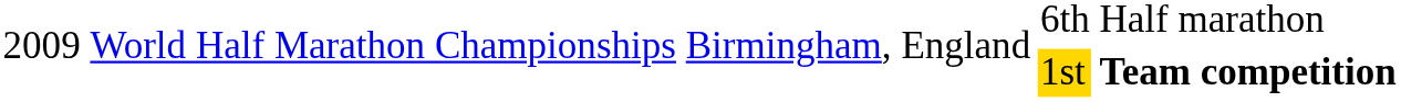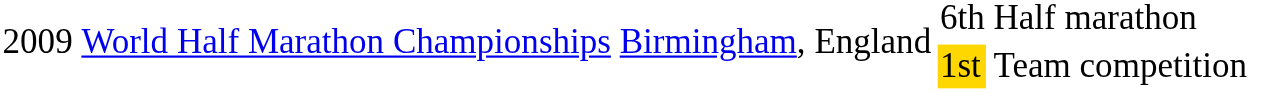row 2 | column 5: bold -> normal
